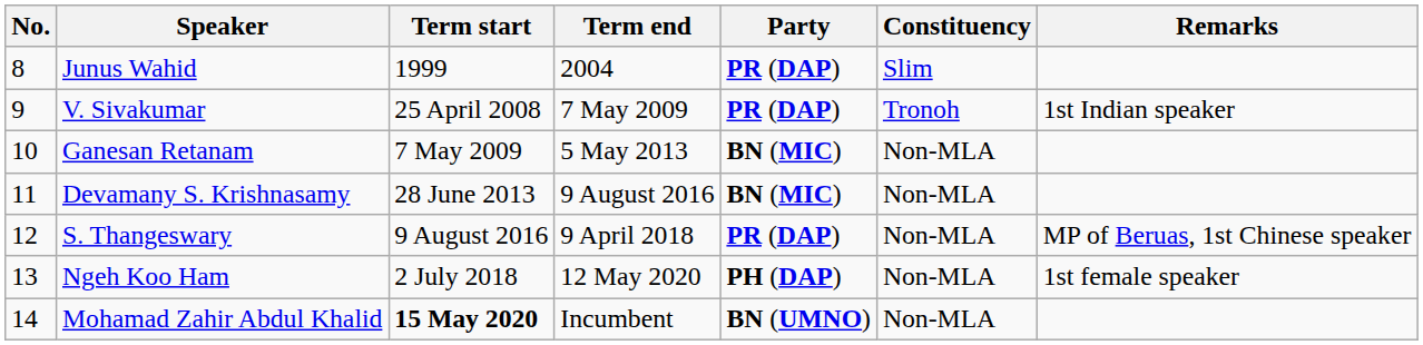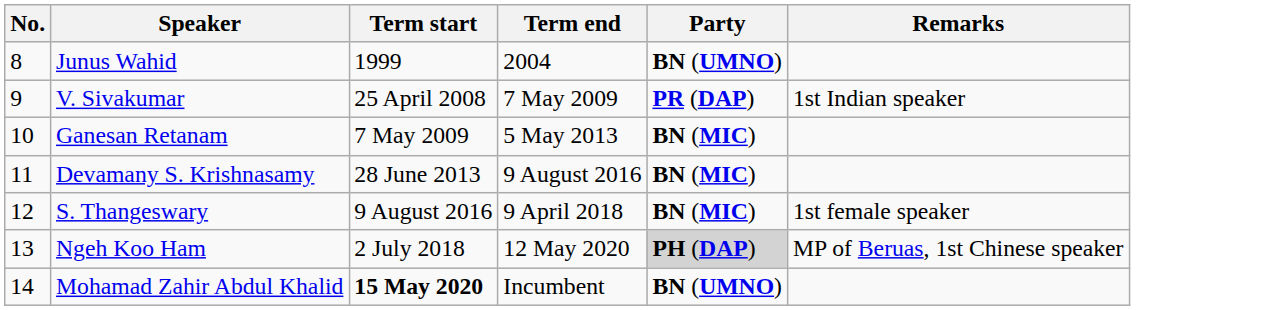- column: Constituency | Slim | Tronoh | Non-MLA | Non-MLA | Non-MLA | Non-MLA | Non-MLA
Junus Wahid | Party: PR (DAP) -> BN (UMNO)
S. Thangeswary | Party: PR (DAP) -> BN (MIC)
S. Thangeswary | Remarks: MP of Beruas, 1st Chinese speaker -> 1st female speaker
Ngeh Koo Ham | Party: no background -> lightgrey background
Ngeh Koo Ham | Remarks: 1st female speaker -> MP of Beruas, 1st Chinese speaker
